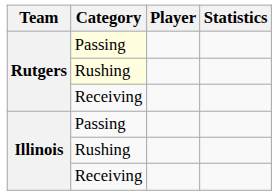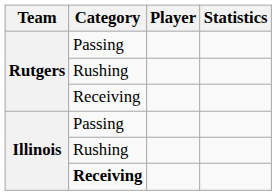Rutgers / Passing | Category: lightyellow background -> no background
Rutgers / Rushing | Category: lightyellow background -> no background
Illinois / Receiving | Category: normal -> bold
